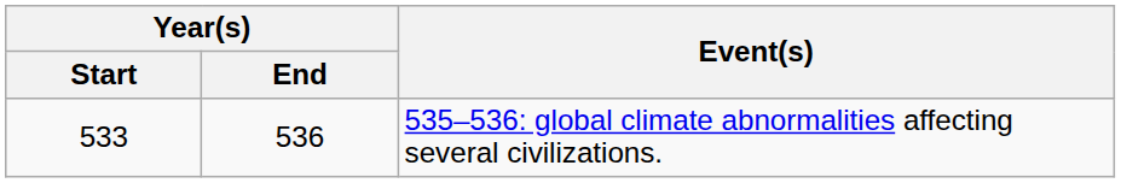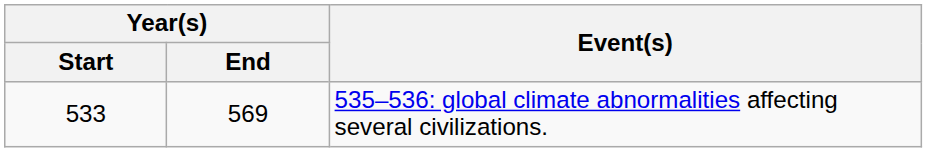row 3 | Year(s) / End: 536 -> 569
